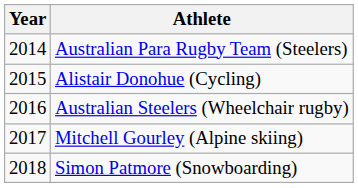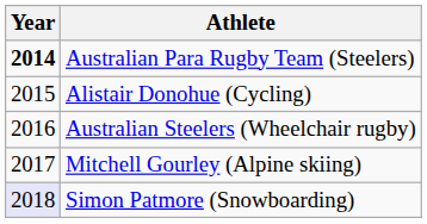Australian Para Rugby Team (Steelers) | Year: normal -> bold
Simon Patmore (Snowboarding) | Year: no background -> lavender background
